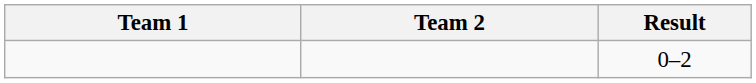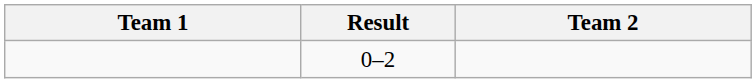columns swapped: Result <-> Team 2
